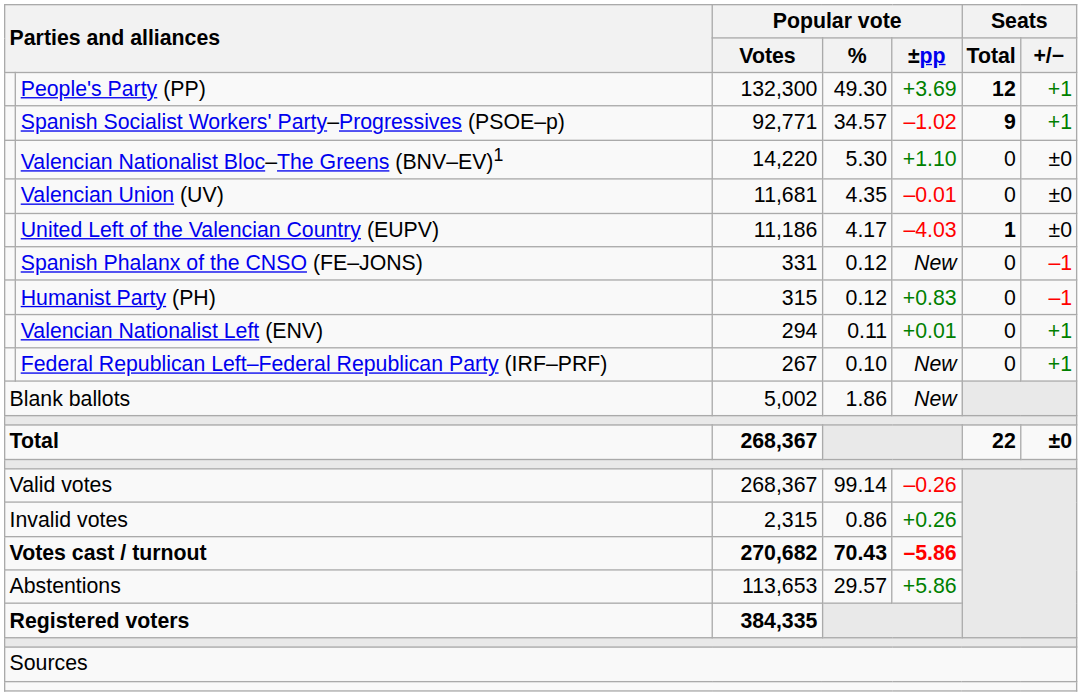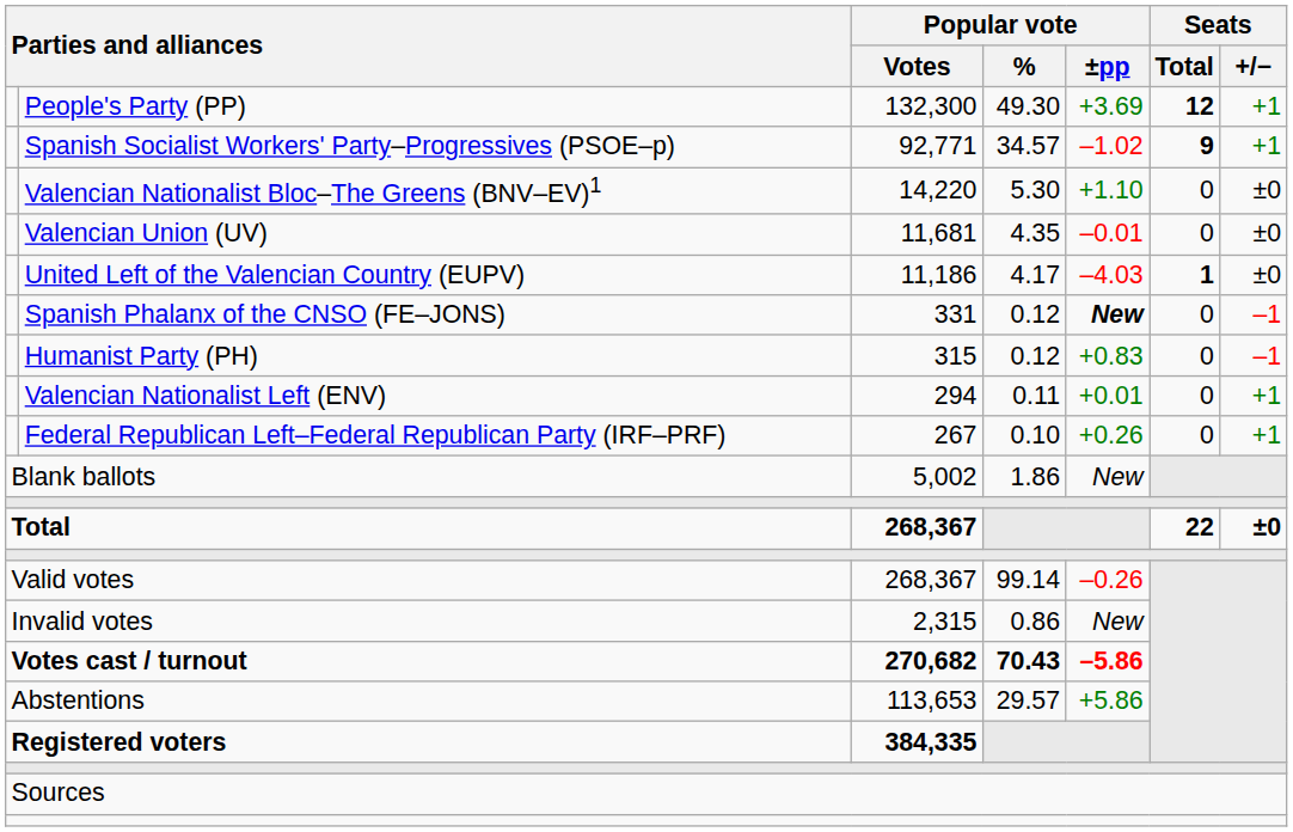Spanish Phalanx of the CNSO (FE–JONS) | Popular vote / ±pp: normal -> bold
Federal Republican Left–Federal Republican Party (IRF–PRF) | Popular vote / ±pp: New -> +0.26
Invalid votes | Popular vote / ±pp: +0.26 -> New
